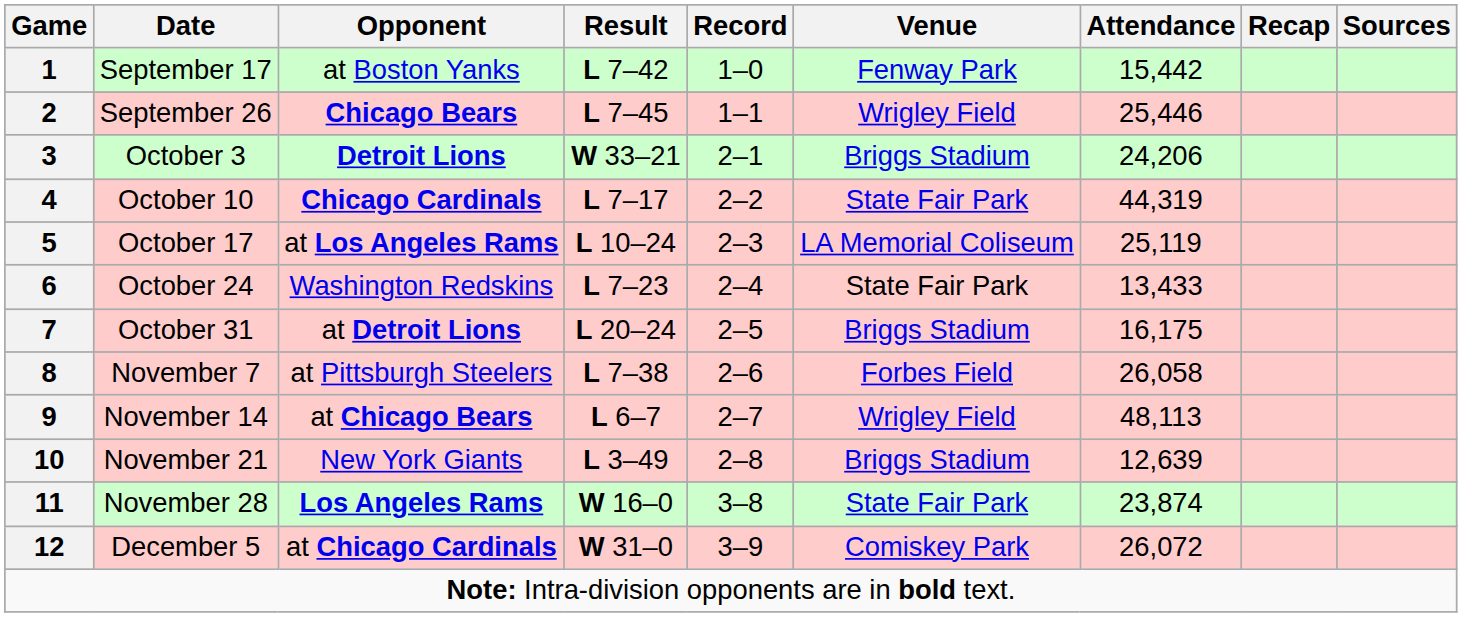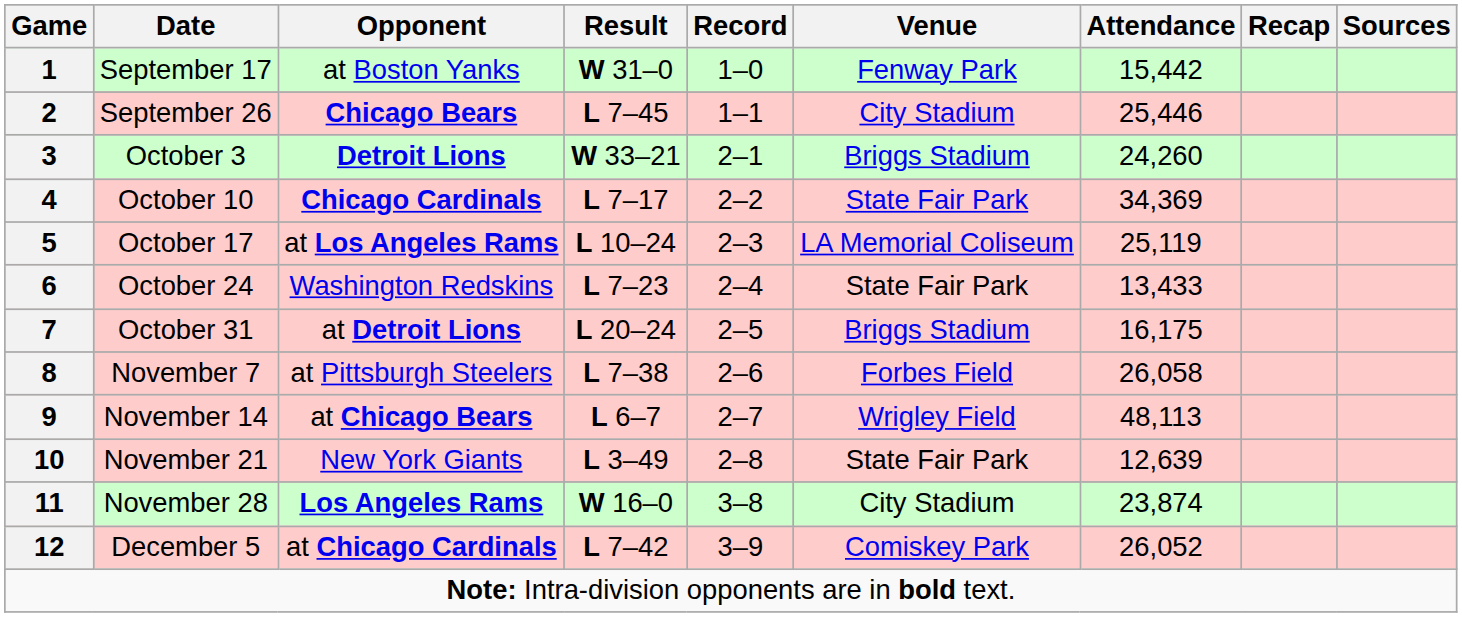1 | Result: L 7–42 -> W 31–0
2 | Venue: Wrigley Field -> City Stadium
3 | Attendance: 24,206 -> 24,260
4 | Attendance: 44,319 -> 34,369
10 | Venue: Briggs Stadium -> State Fair Park
11 | Venue: State Fair Park -> City Stadium
12 | Result: W 31–0 -> L 7–42
12 | Attendance: 26,072 -> 26,052
